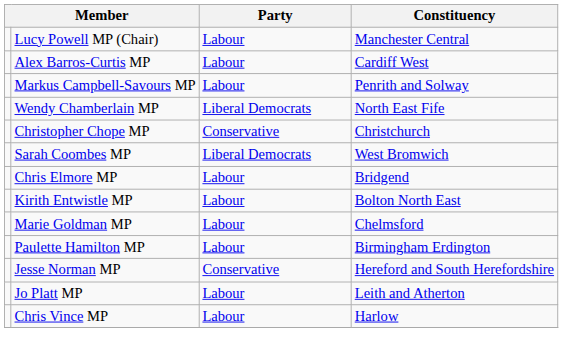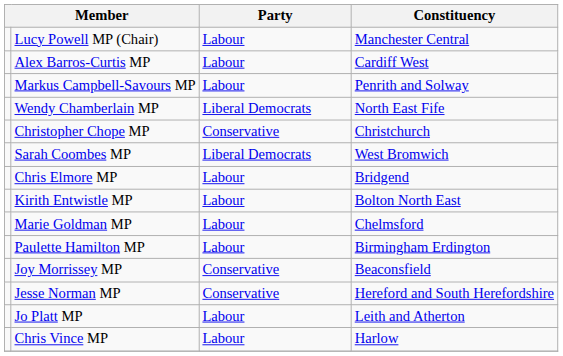+ row: Joy Morrissey MP | Conservative | Beaconsfield
